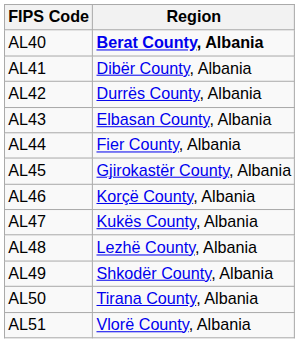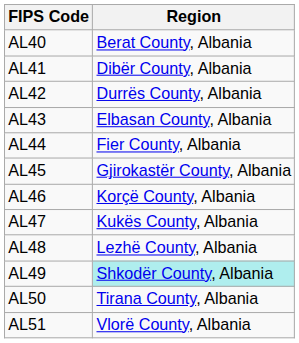AL40 | Region: bold -> normal
AL49 | Region: no background -> paleturquoise background
